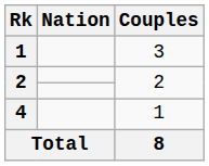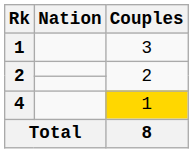4 | Couples: no background -> gold background
